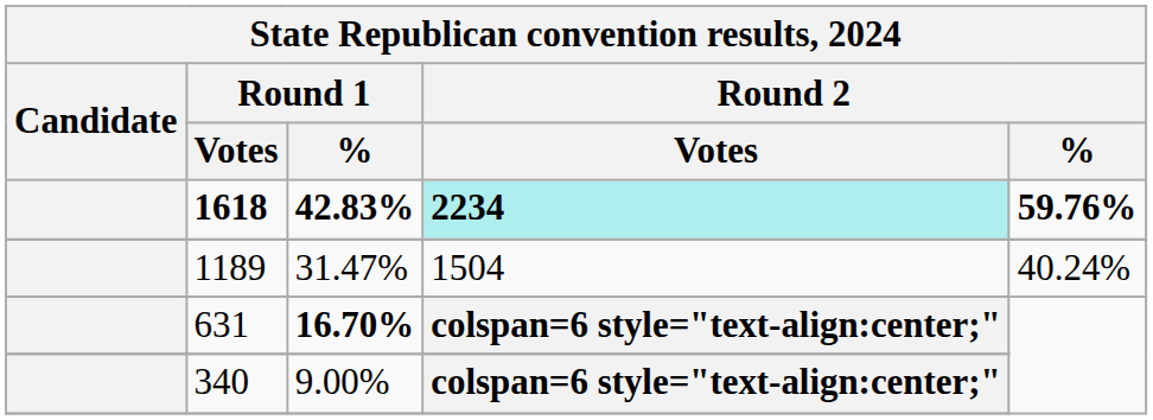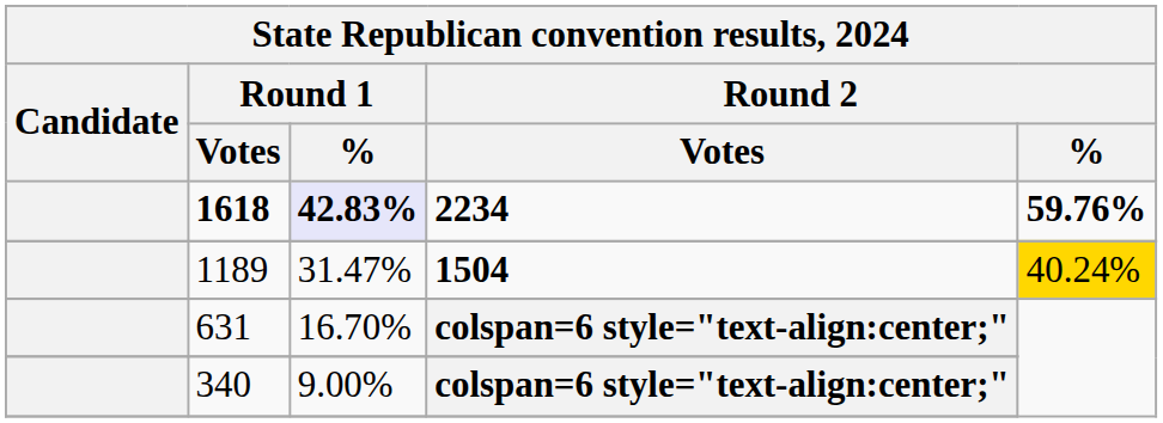1618 | Round 1 / %: no background -> lavender background
1618 | Round 2 / Votes: paleturquoise background -> no background
1189 | Round 2 / Votes: normal -> bold
1189 | Round 2 / %: no background -> gold background
631 | Round 1 / %: bold -> normal
